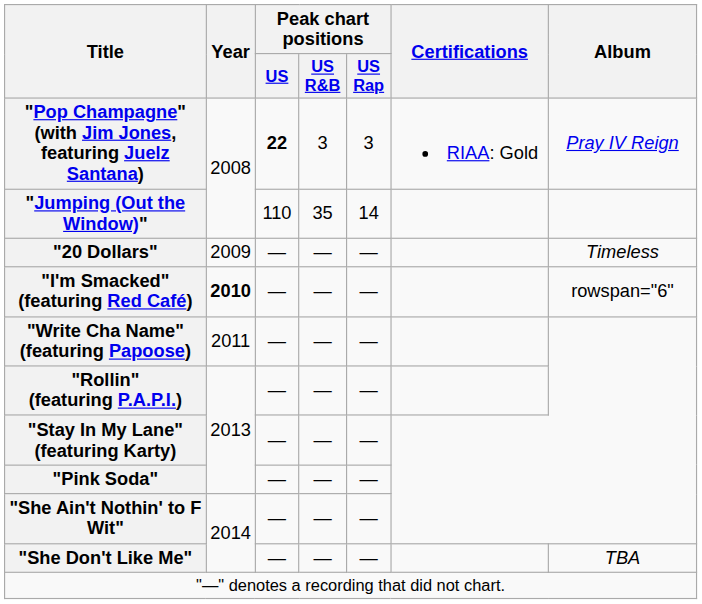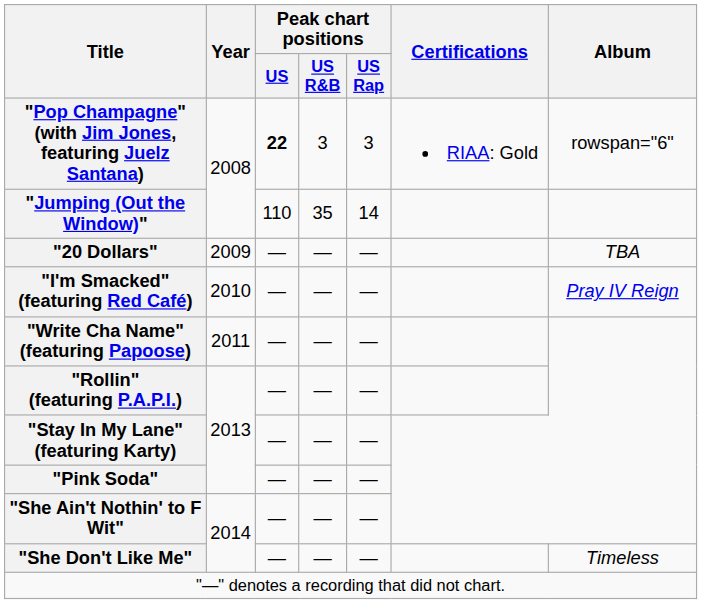"Pop Champagne" (with Jim Jones, featuring Juelz Santana) | Album: Pray IV Reign -> rowspan="6"
"20 Dollars" | Album: Timeless -> TBA
"I'm Smacked" (featuring Red Café) | Year: bold -> normal
"I'm Smacked" (featuring Red Café) | Album: rowspan="6" -> Pray IV Reign
"She Don't Like Me" | Album: TBA -> Timeless
